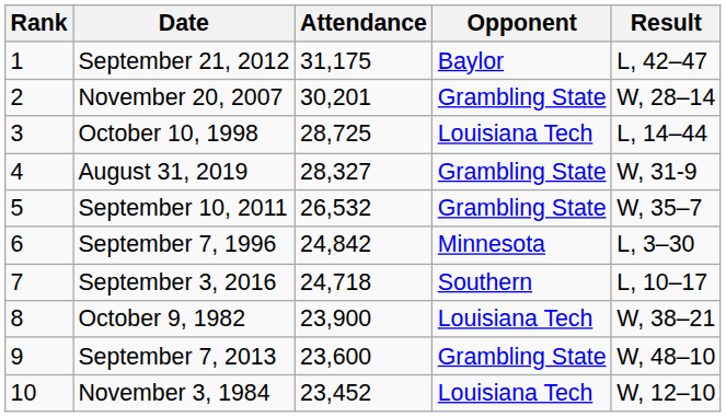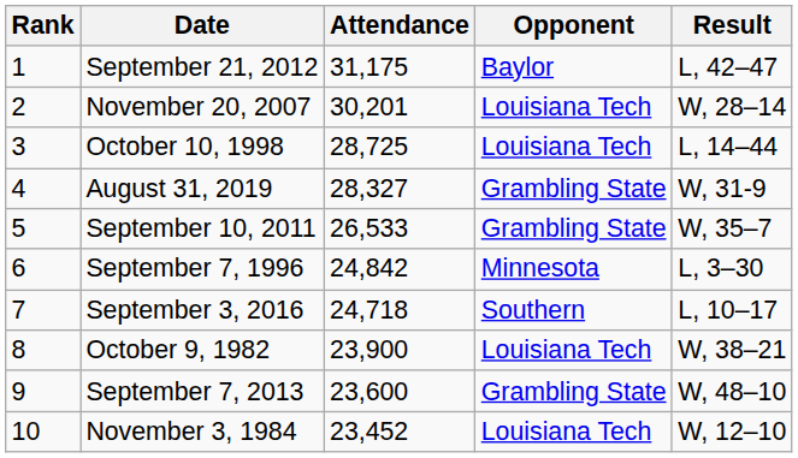November 20, 2007 | Opponent: Grambling State -> Louisiana Tech
September 10, 2011 | Attendance: 26,532 -> 26,533
